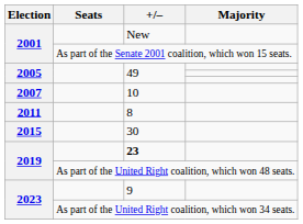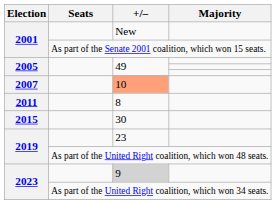10 | +/–: no background -> lightsalmon background
23 | +/–: bold -> normal
9 | +/–: no background -> lightgrey background
